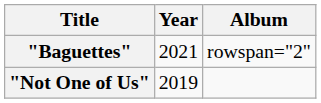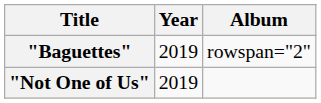"Baguettes" | Year: 2021 -> 2019
